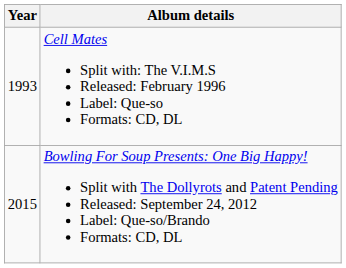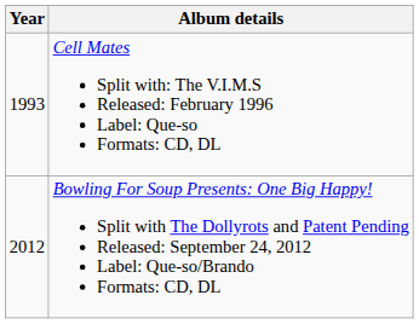row 3 | Year: 2015 -> 2012
